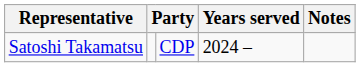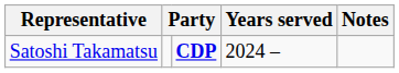Satoshi Takamatsu | column 3: normal -> bold
